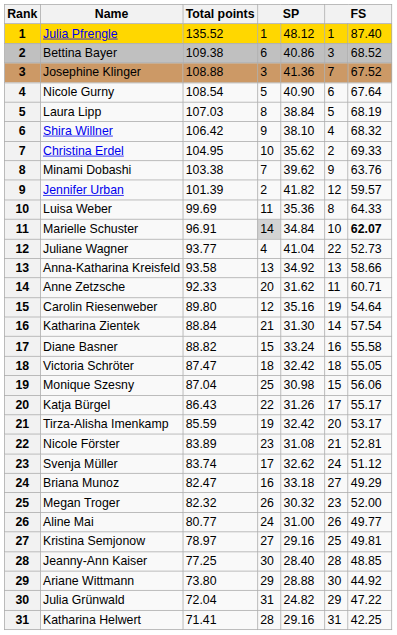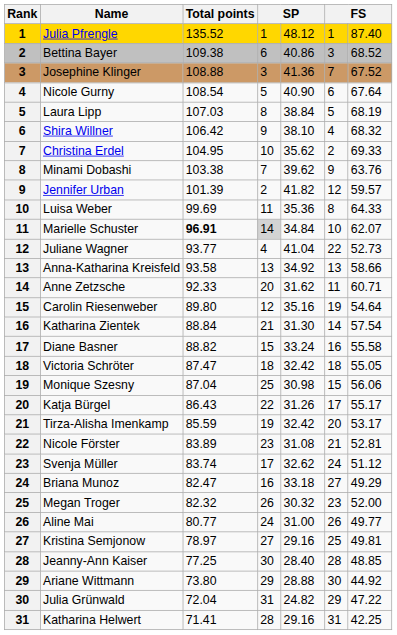Marielle Schuster | Total points: normal -> bold
Marielle Schuster | column 7: bold -> normal
